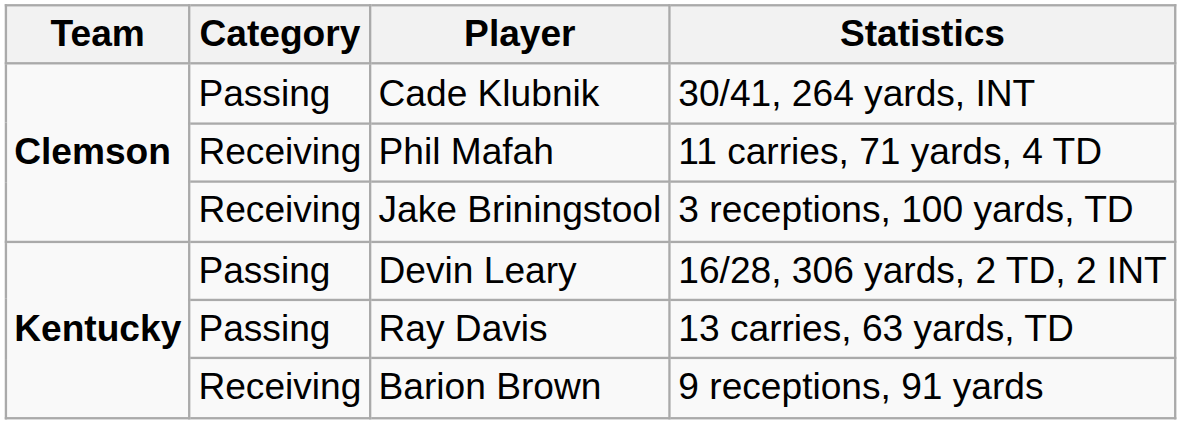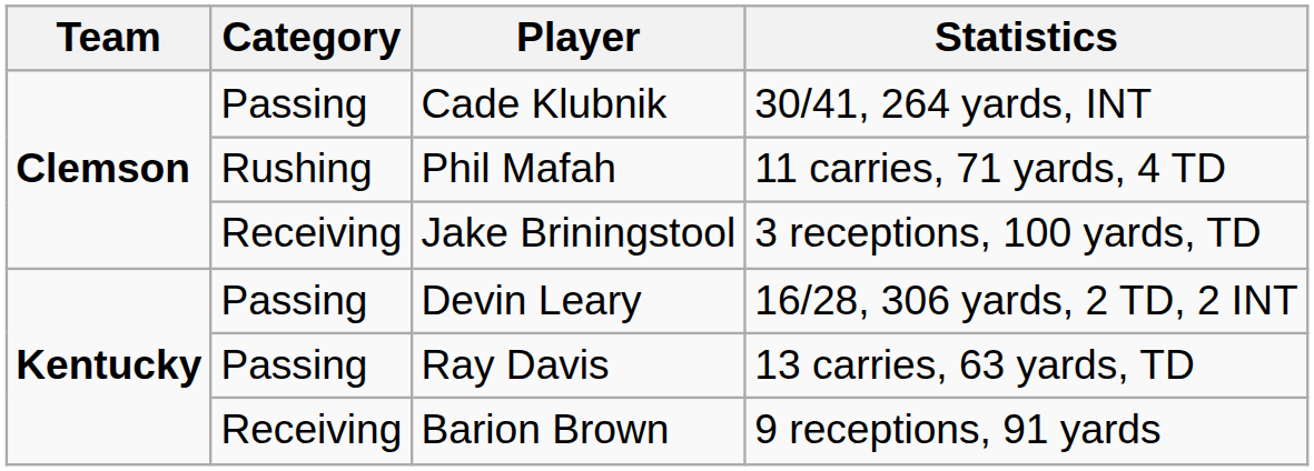Phil Mafah | Category: Receiving -> Rushing
